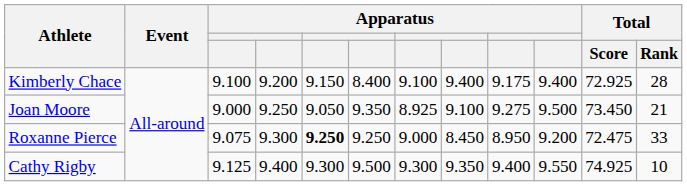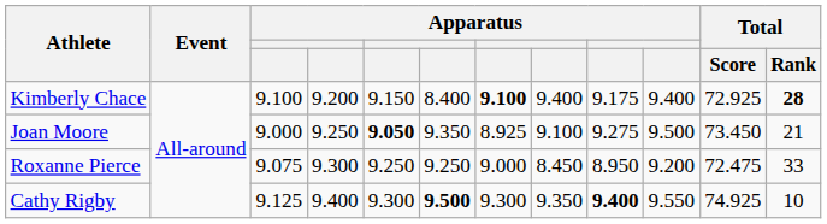row 4 | column 7: normal -> bold
row 4 | Total / Rank: normal -> bold
row 5 | column 5: normal -> bold
row 6 | column 5: bold -> normal
row 7 | column 6: normal -> bold
row 7 | column 9: normal -> bold
